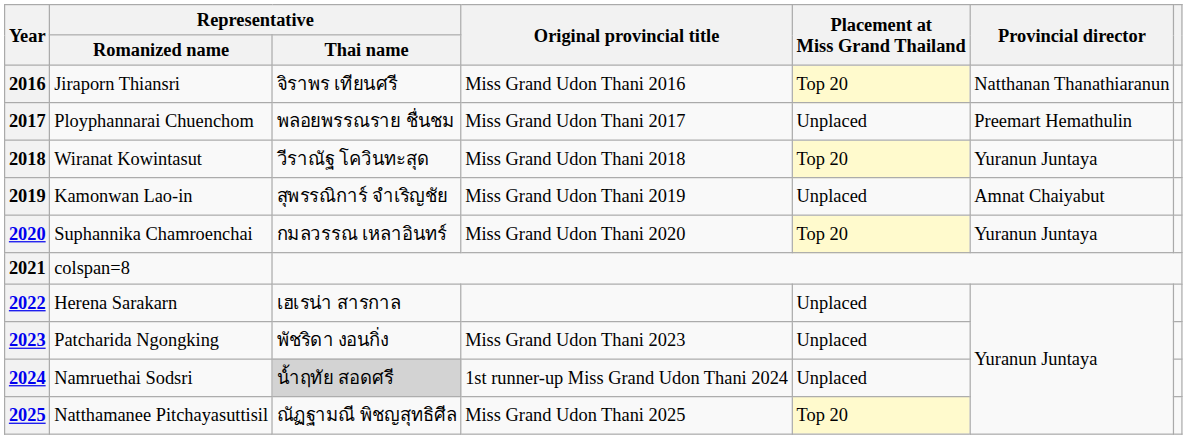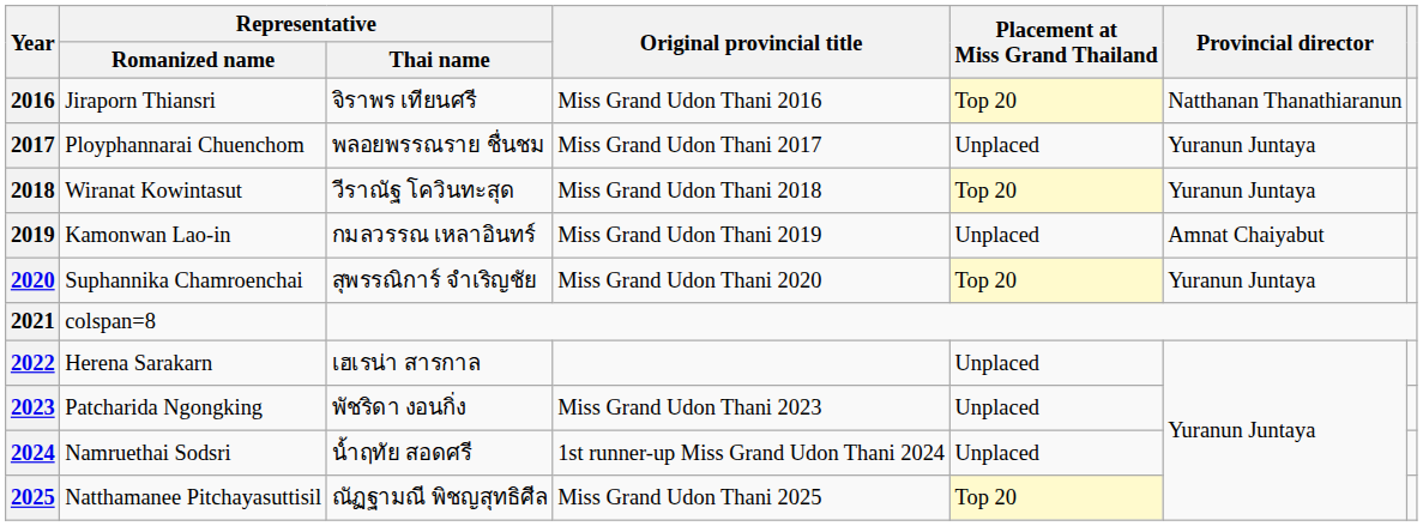2017 | Provincial director: Preemart Hemathulin -> Yuranun Juntaya
2019 | Representative / Thai name: สุพรรณิการ์ จำเริญชัย -> กมลวรรณ เหลาอินทร์
2020 | Representative / Thai name: กมลวรรณ เหลาอินทร์ -> สุพรรณิการ์ จำเริญชัย
2024 | Representative / Thai name: lightgrey background -> no background
